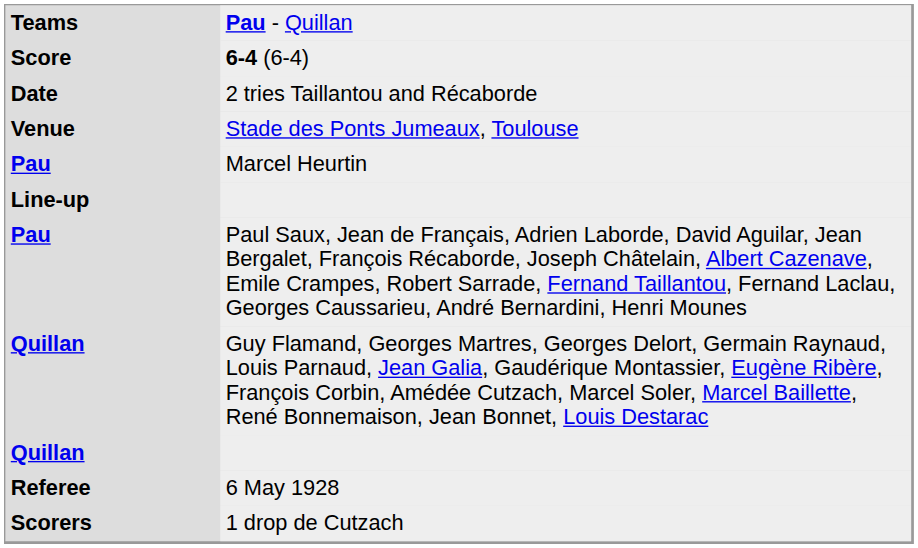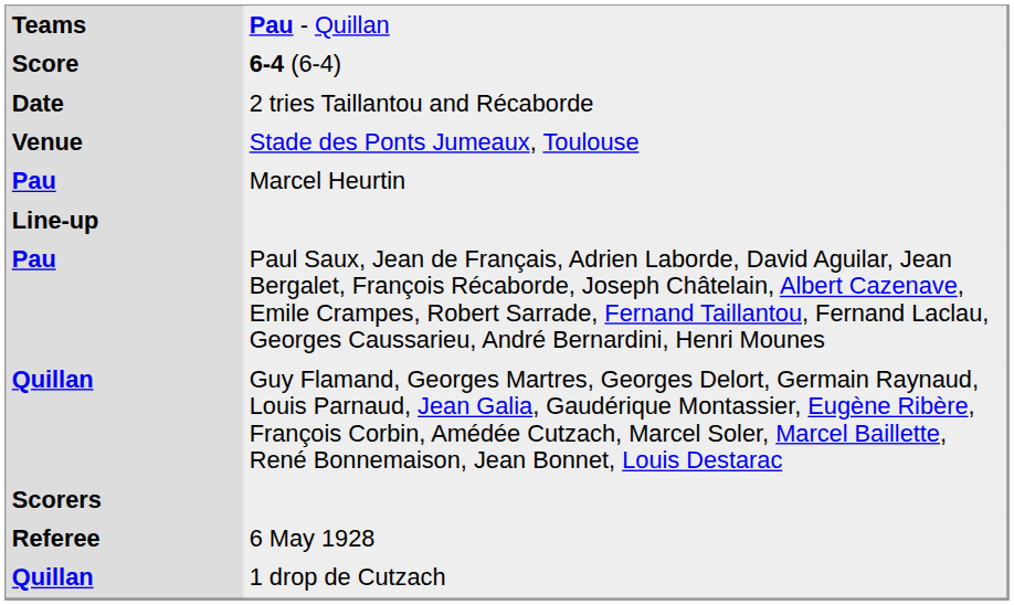row 9 | column 1: Quillan -> Scorers
row 11 | column 1: Scorers -> Quillan
